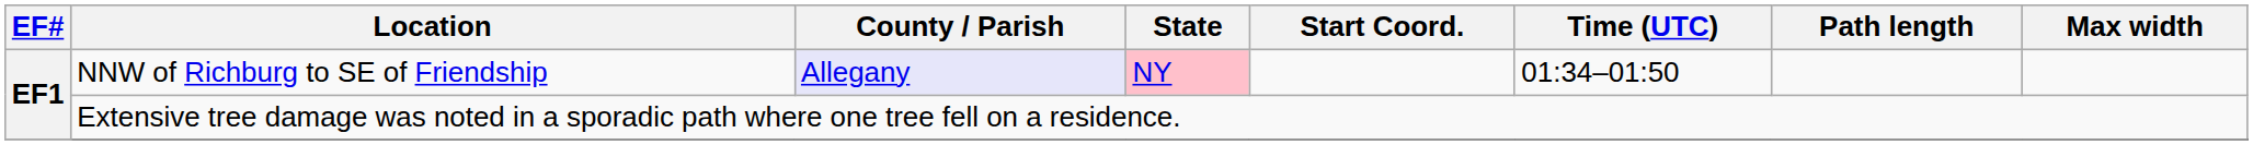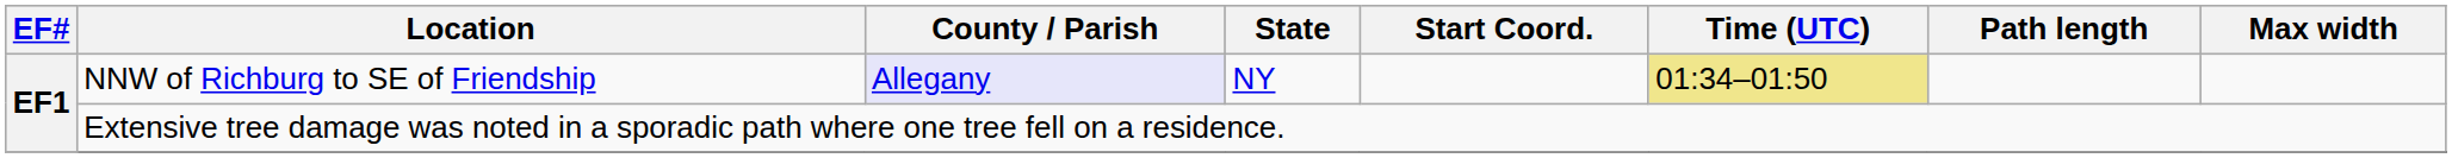NNW of Richburg to SE of Friendship | State: pink background -> no background
NNW of Richburg to SE of Friendship | Time (UTC): no background -> khaki background
